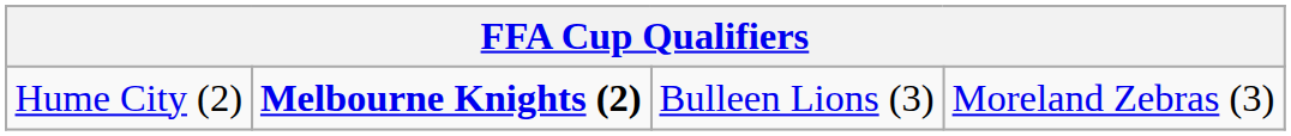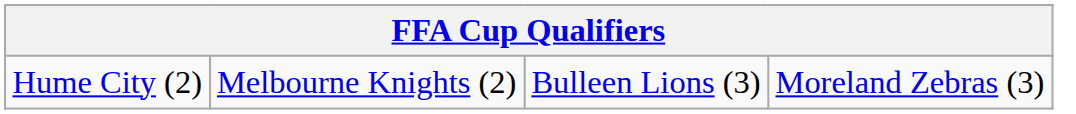Hume City (2) | column 2: bold -> normal
